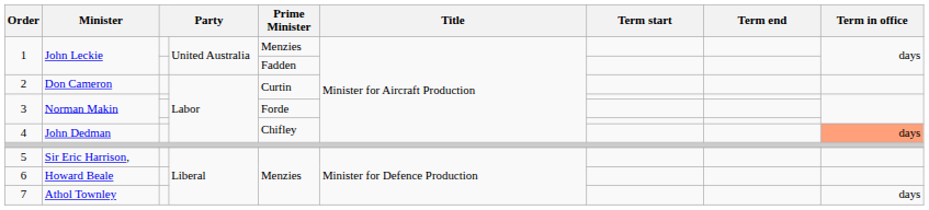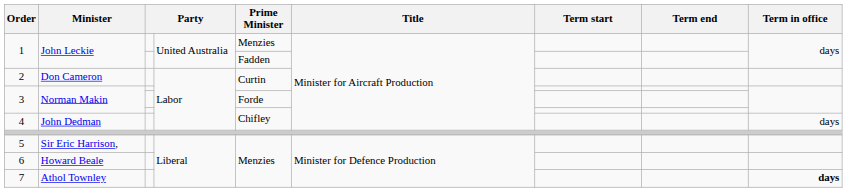4 | Term in office: lightsalmon background -> no background
7 | Term in office: normal -> bold
